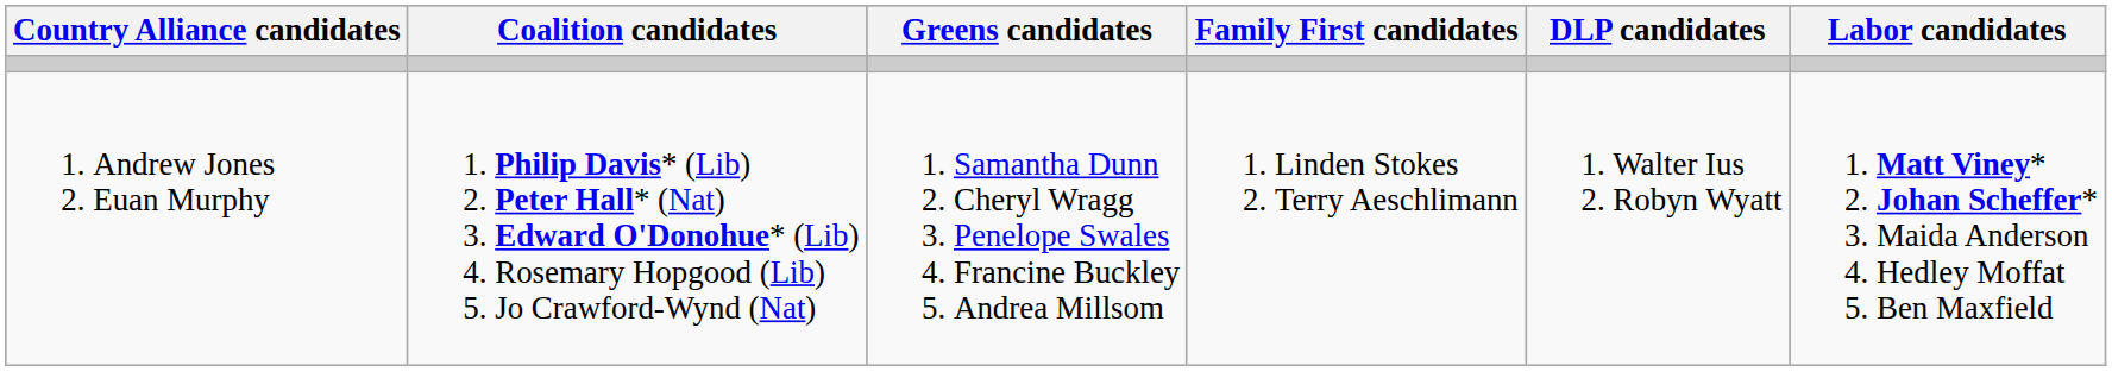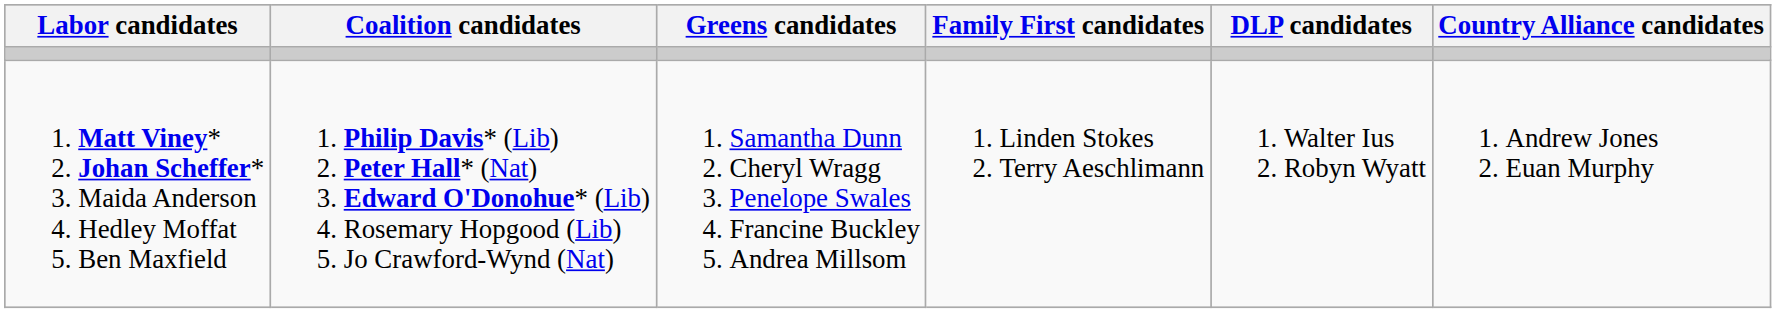columns swapped: Labor candidates <-> Country Alliance candidates
